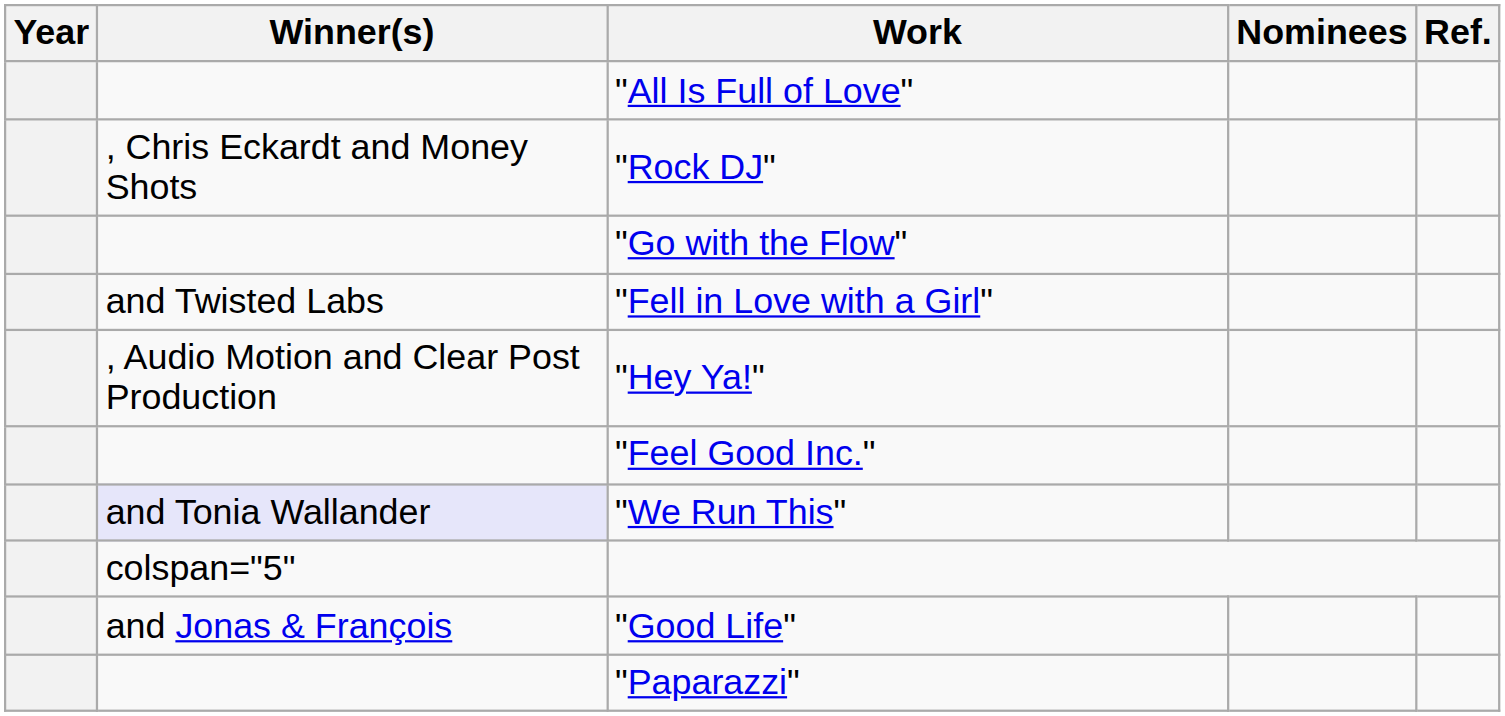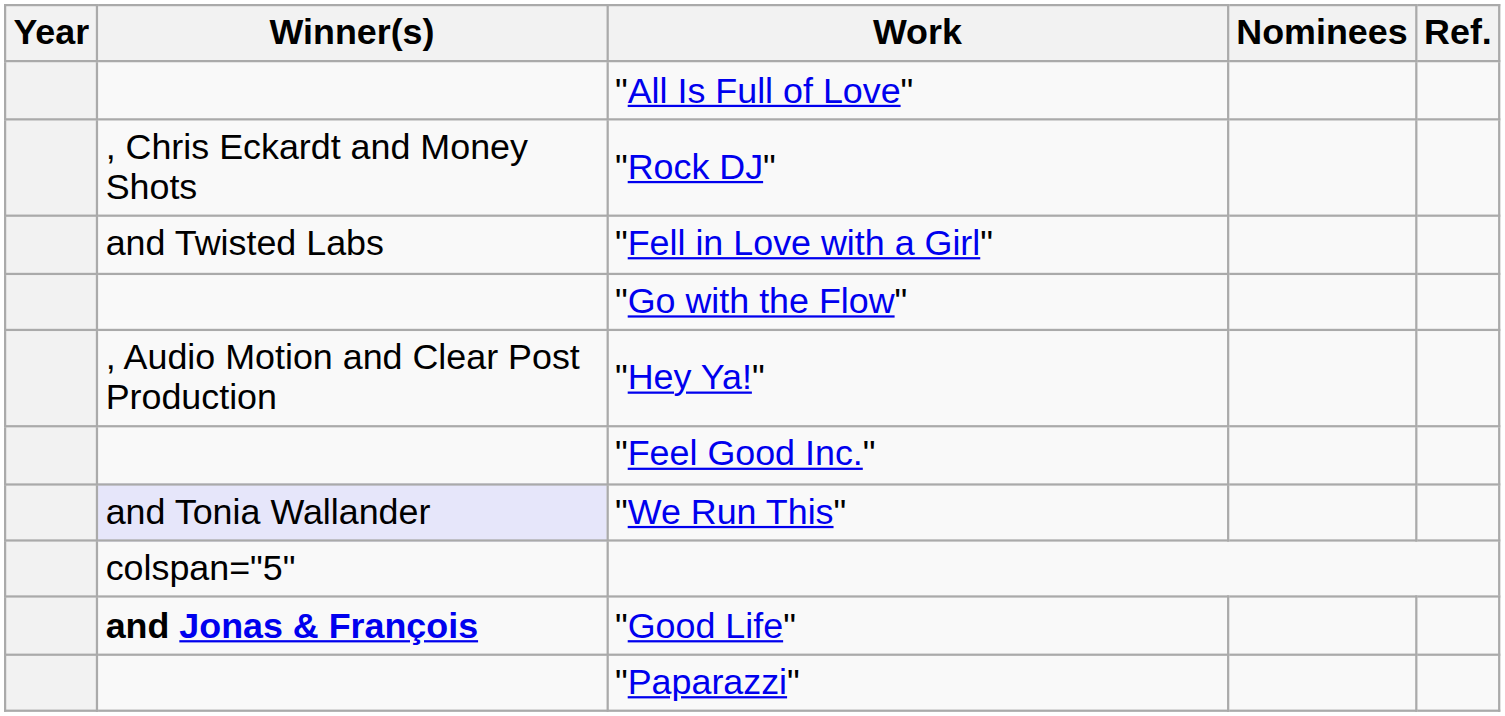rows swapped: "Fell in Love with a Girl" <-> "Go with the Flow"
"Good Life" | Winner(s): normal -> bold
